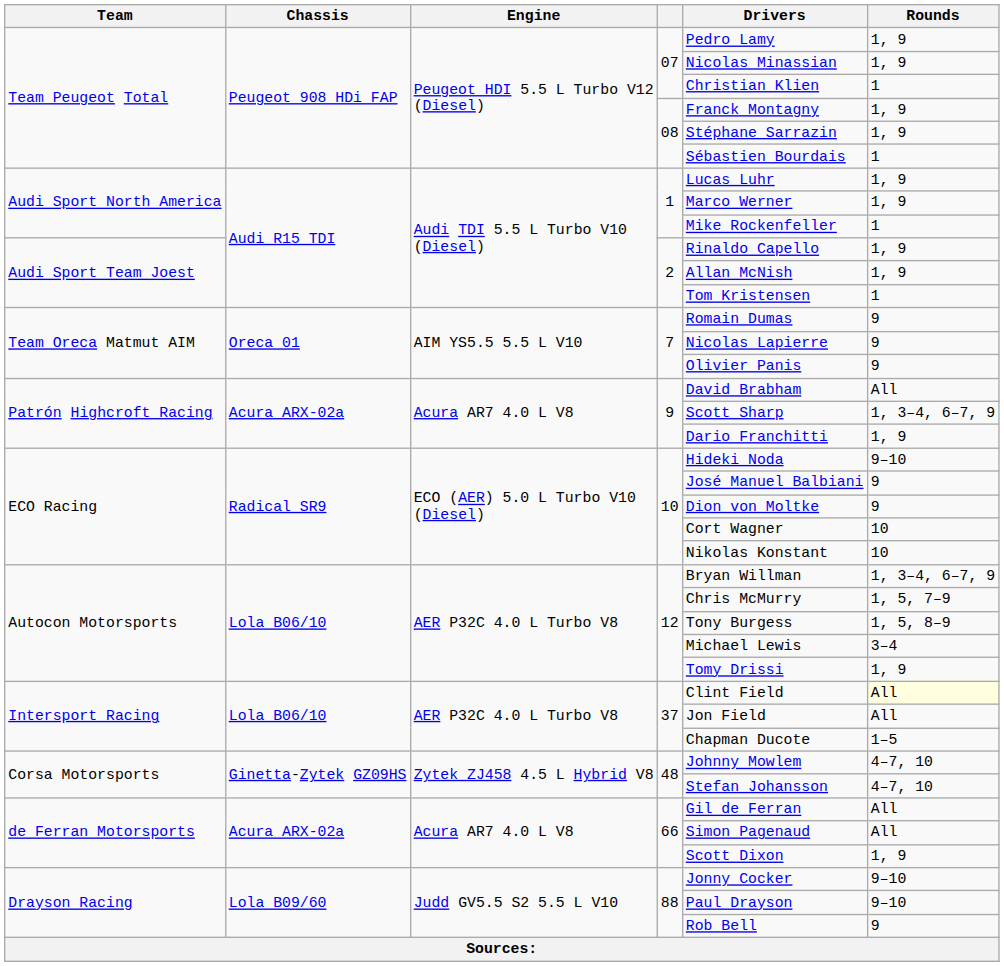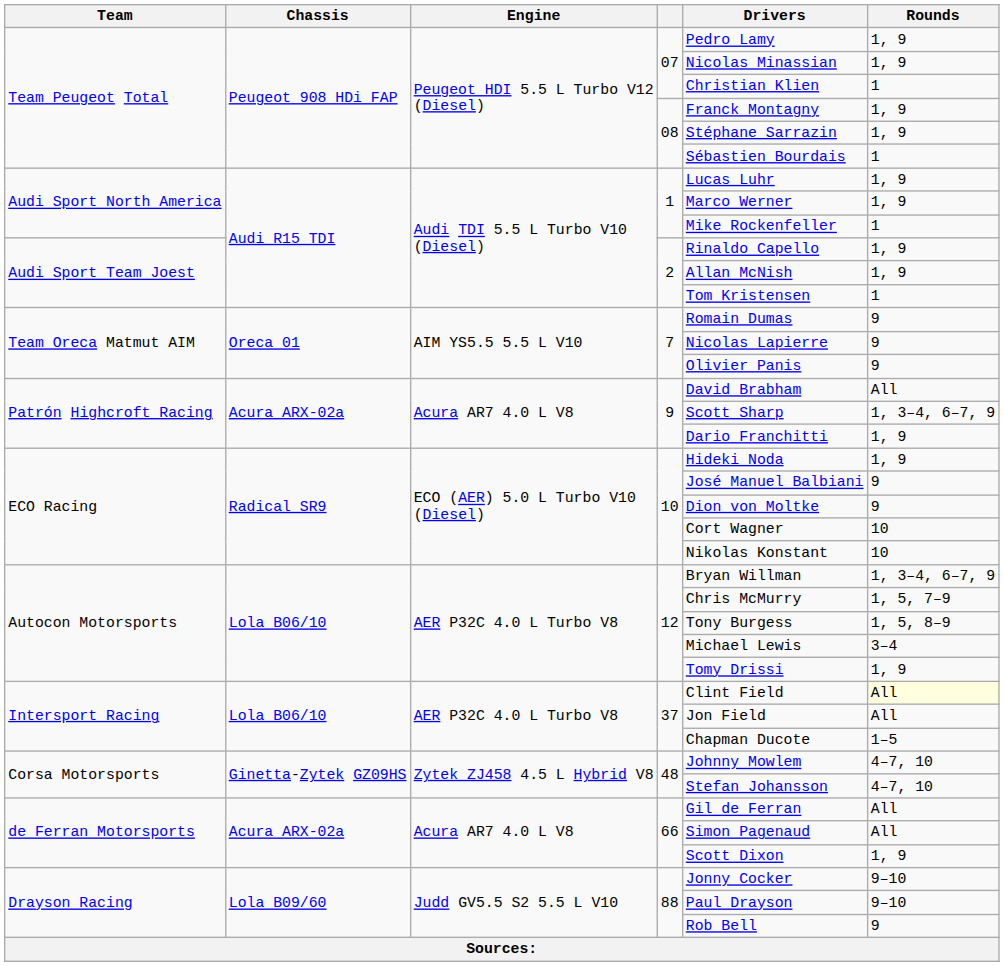row 20 | Rounds: 9–10 -> 1, 9
